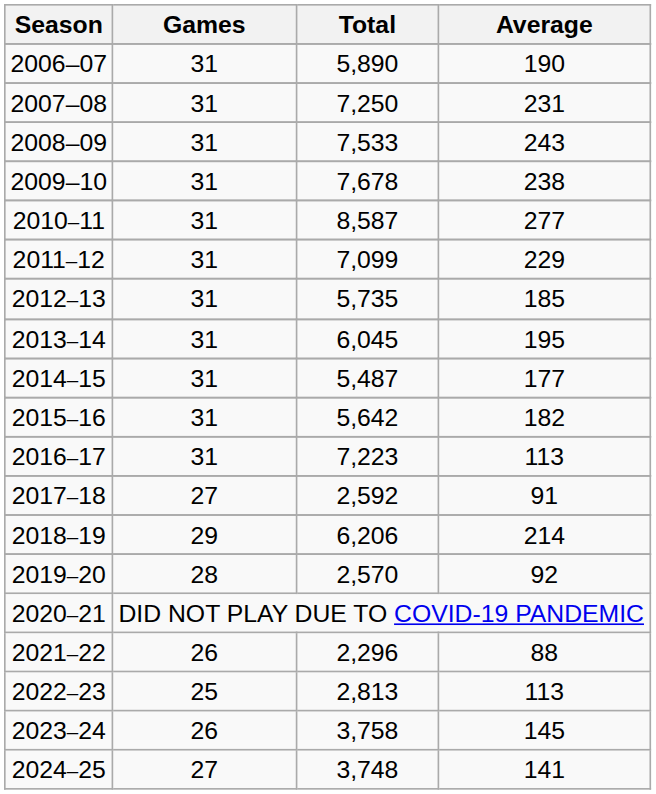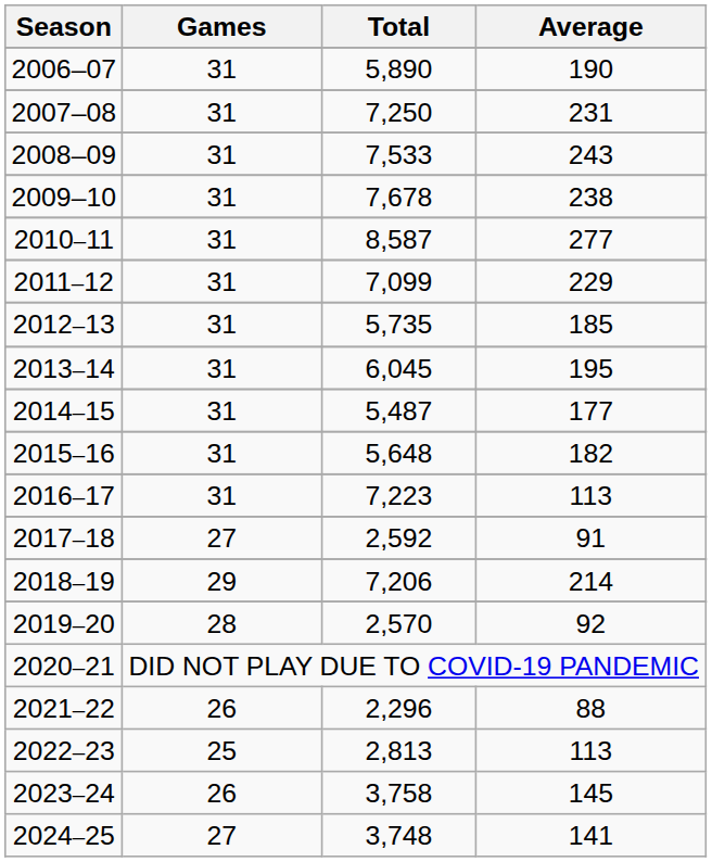2015–16 | Total: 5,642 -> 5,648
2018–19 | Total: 6,206 -> 7,206
